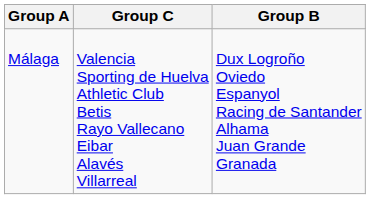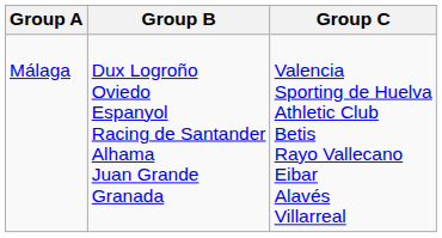columns swapped: Group B <-> Group C
